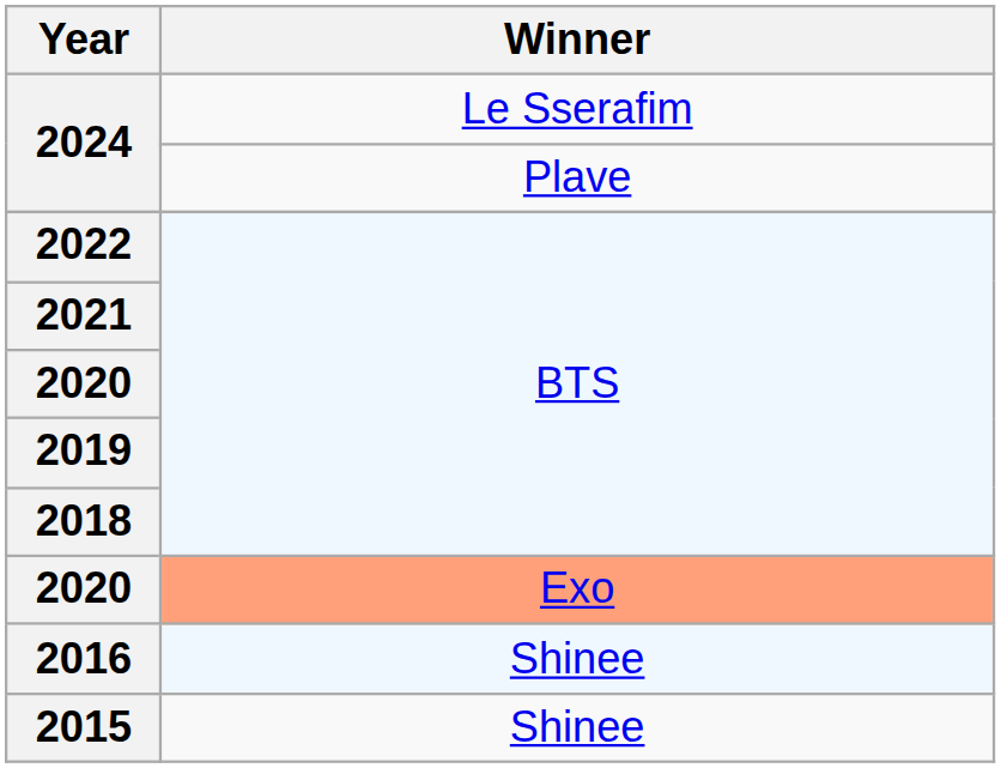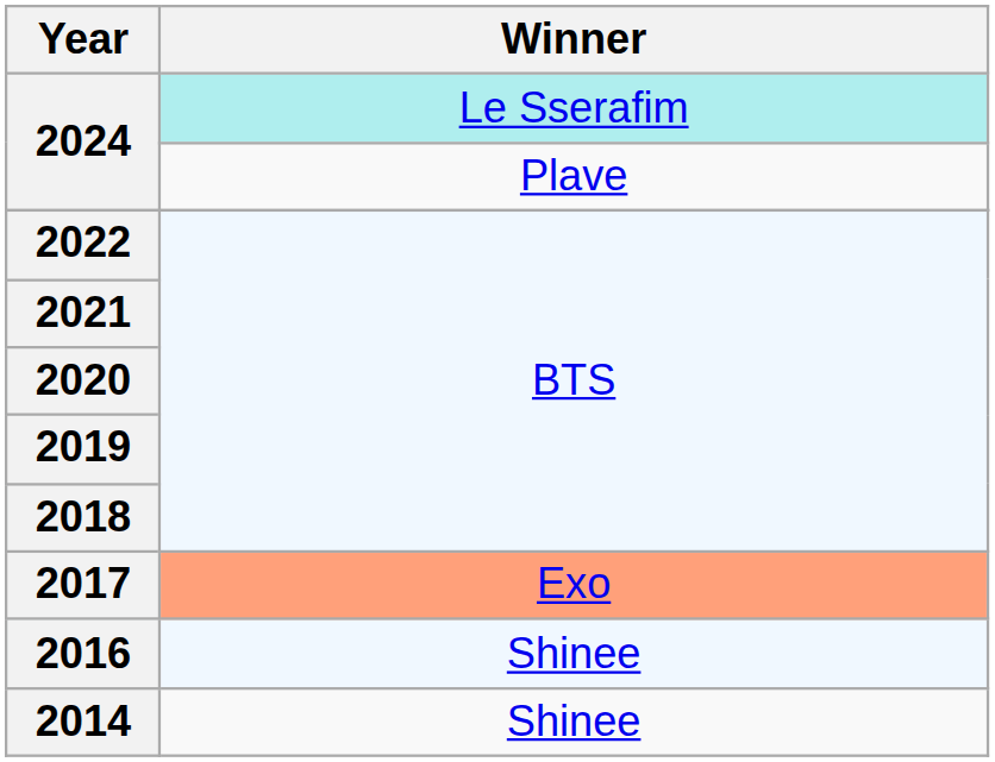row 2 | Winner: no background -> paleturquoise background
row 9 | Year: 2020 -> 2017
row 11 | Year: 2015 -> 2014
